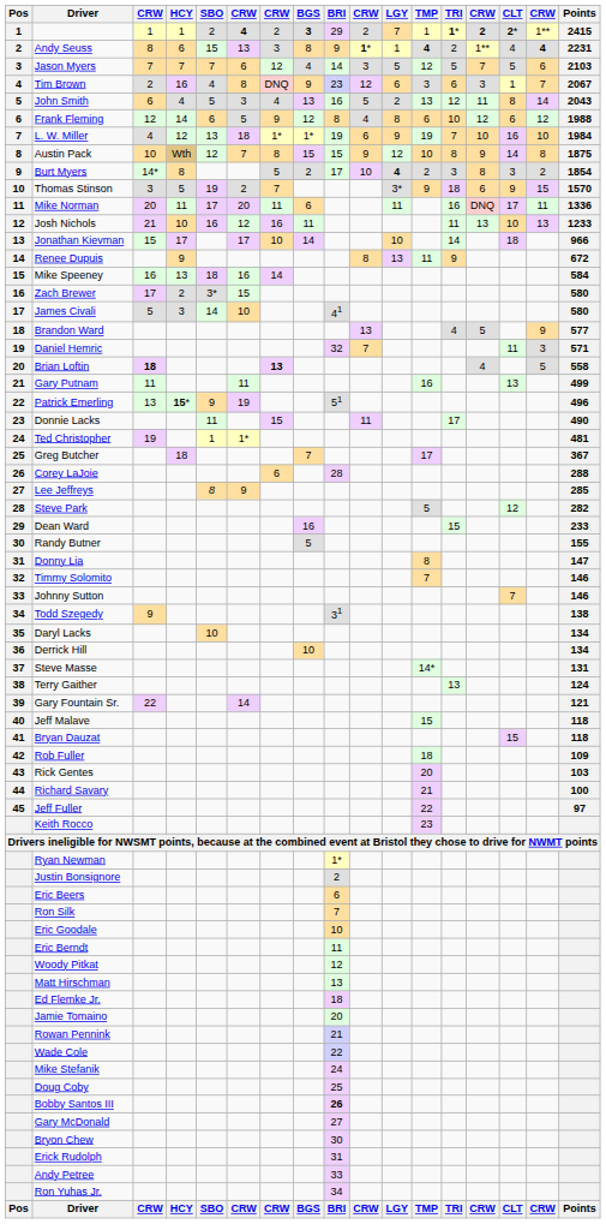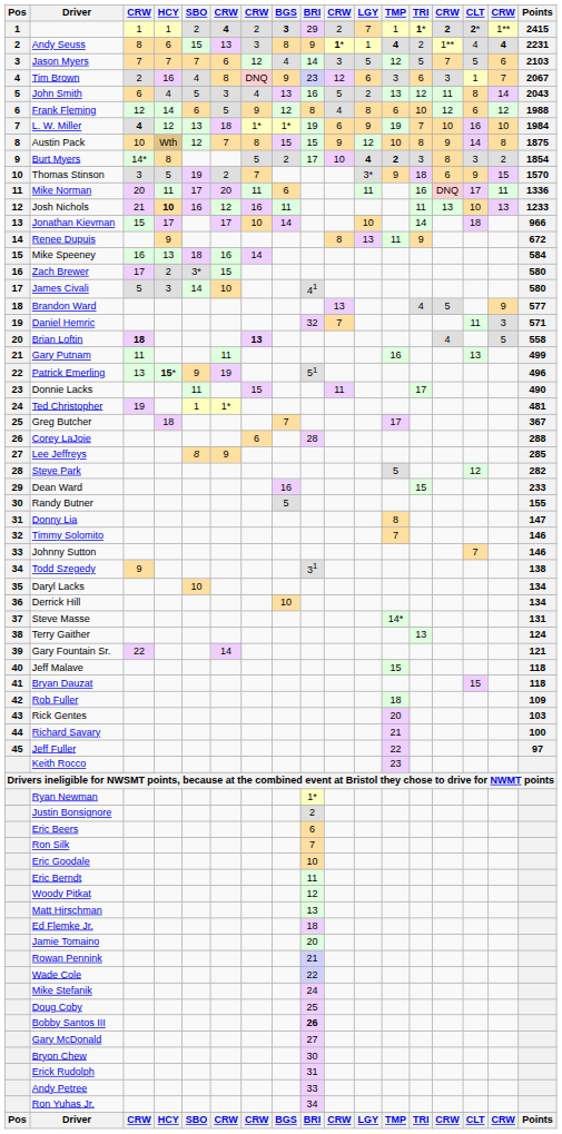L. W. Miller | column 3: normal -> bold
Burt Myers | TMP: normal -> bold
Josh Nichols | HCY: normal -> bold
